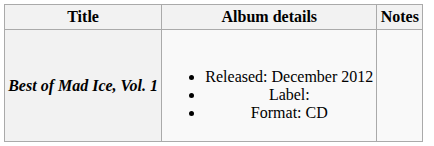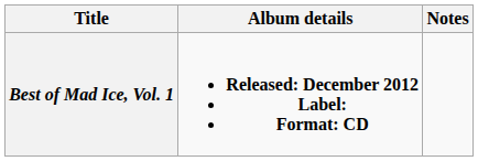Best of Mad Ice, Vol. 1 | Album details: normal -> bold
